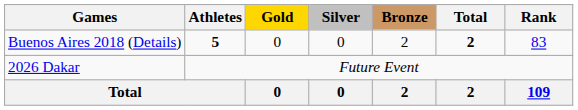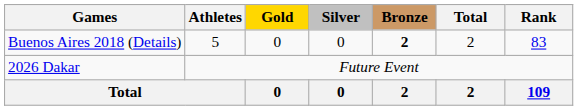Buenos Aires 2018 (Details) | Athletes: bold -> normal
Buenos Aires 2018 (Details) | Bronze: normal -> bold
Buenos Aires 2018 (Details) | Total: bold -> normal
